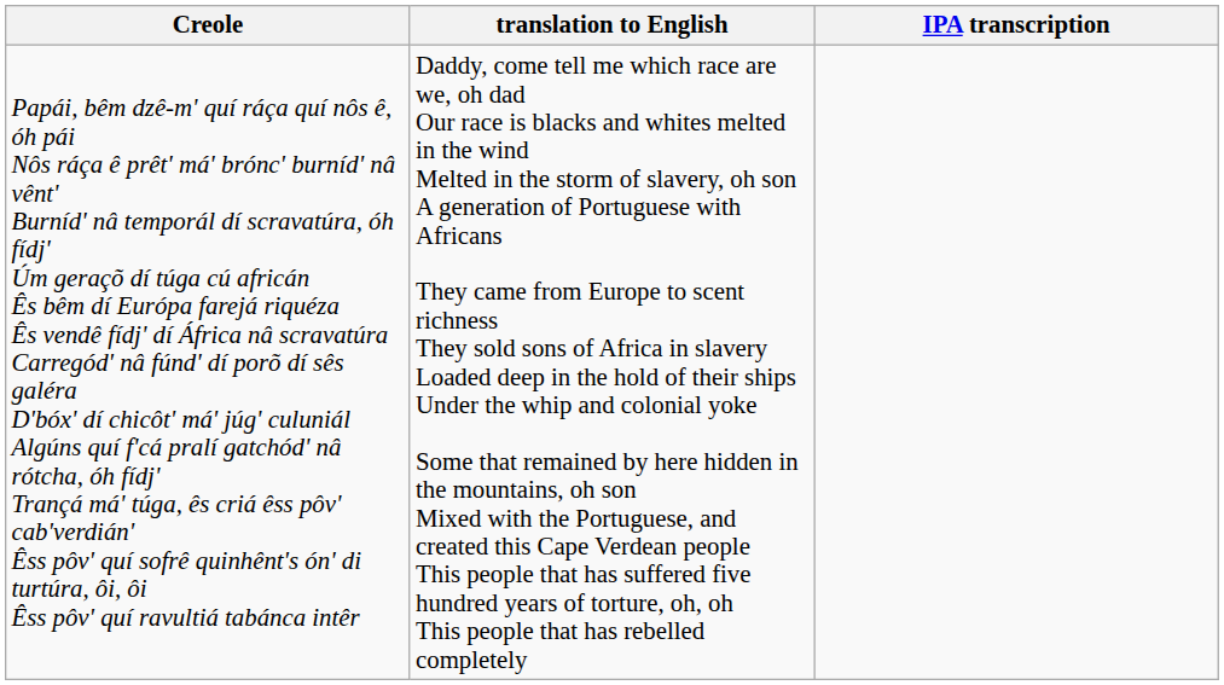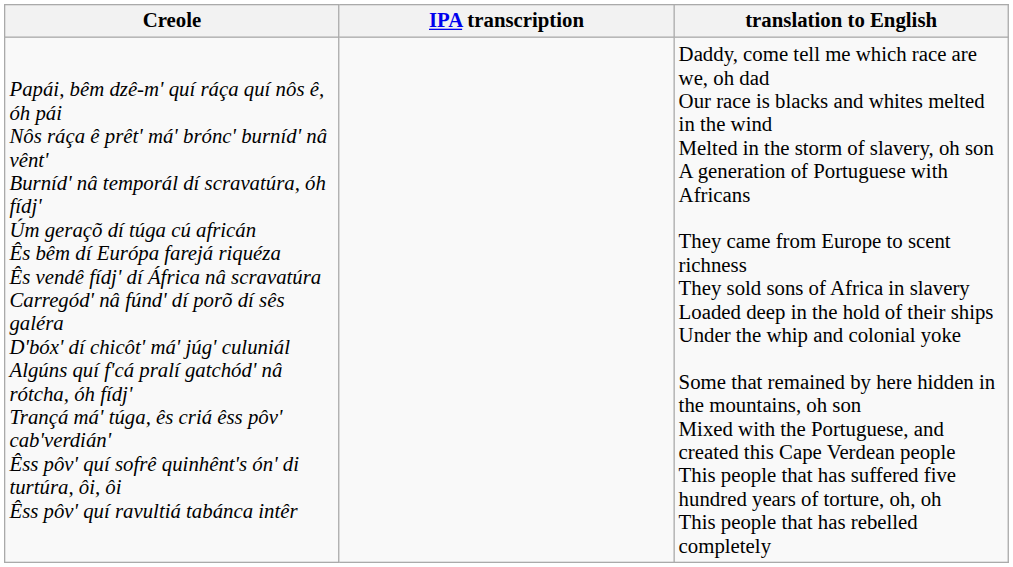columns swapped: IPA transcription <-> translation to English
